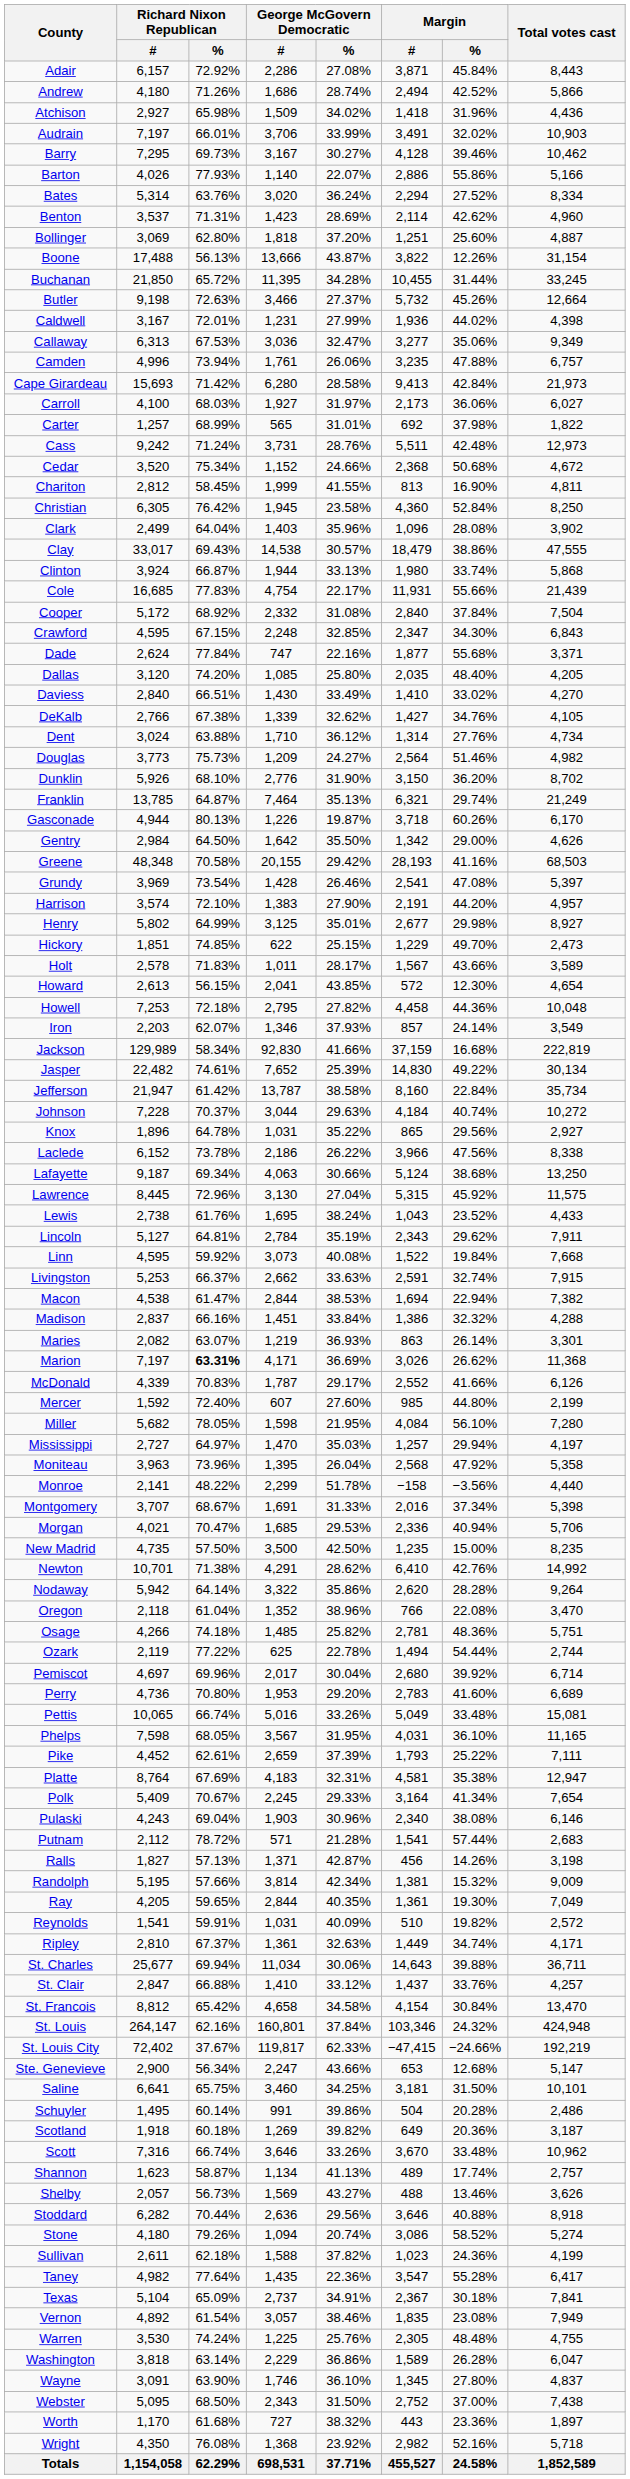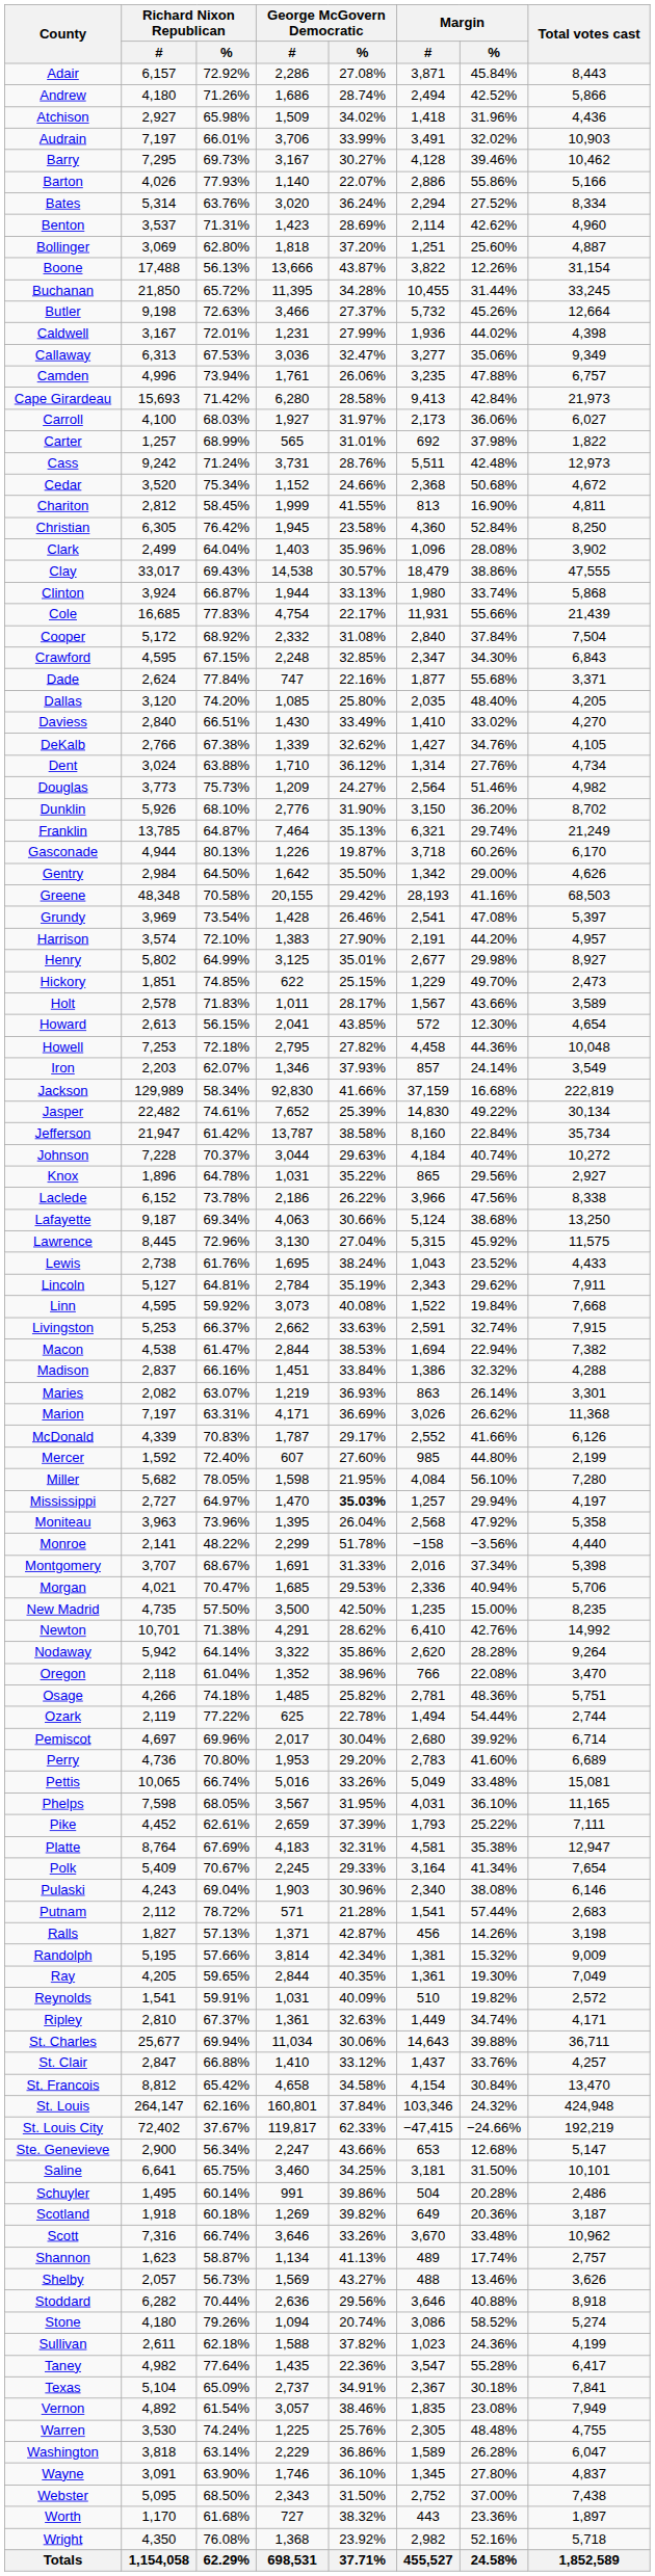Marion | Richard Nixon Republican / %: bold -> normal
Mississippi | George McGovern Democratic / %: normal -> bold
